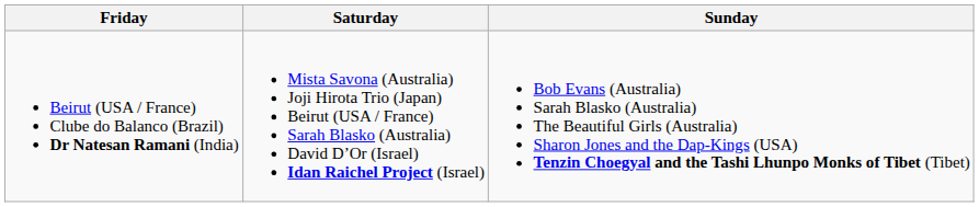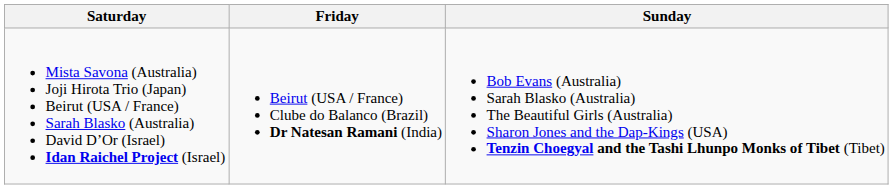columns swapped: Friday <-> Saturday
